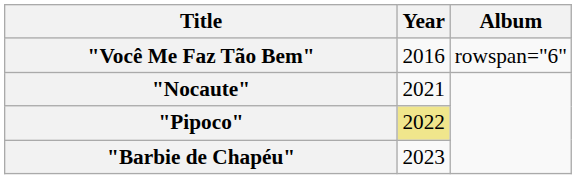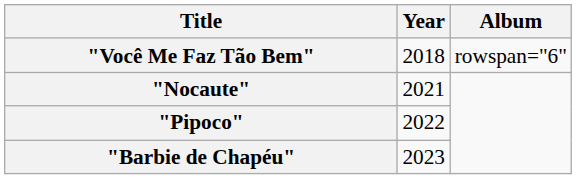"Você Me Faz Tão Bem" | Year: 2016 -> 2018
"Pipoco" | Year: khaki background -> no background
